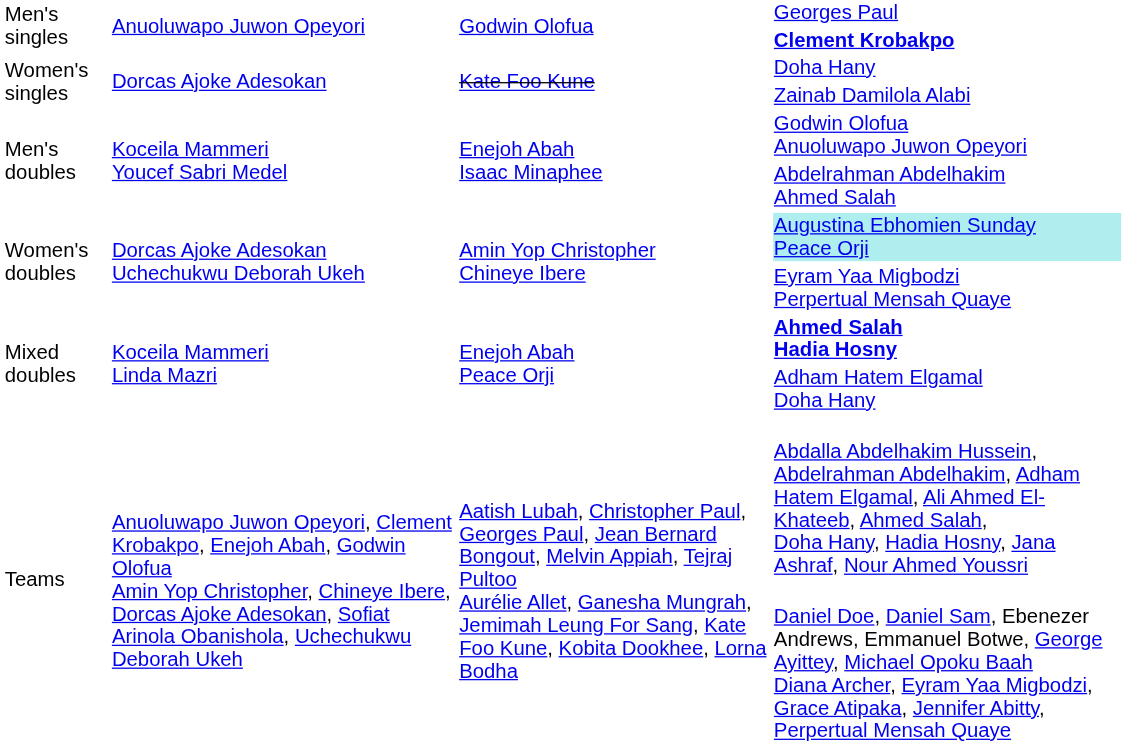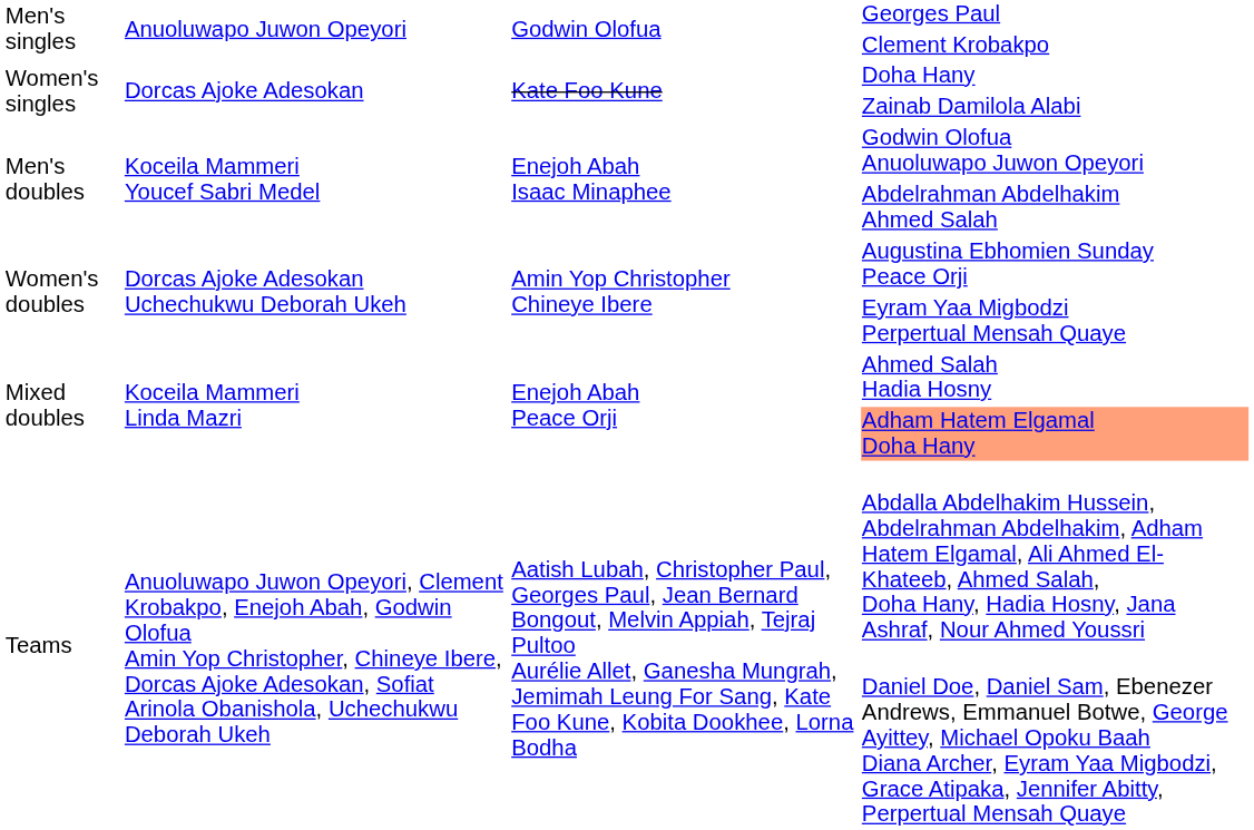Clement Krobakpo | column 4: bold -> normal
Augustina Ebhomien Sunday Peace Orji | column 4: paleturquoise background -> no background
Ahmed Salah Hadia Hosny | column 4: bold -> normal
Adham Hatem Elgamal Doha Hany | column 4: no background -> lightsalmon background
